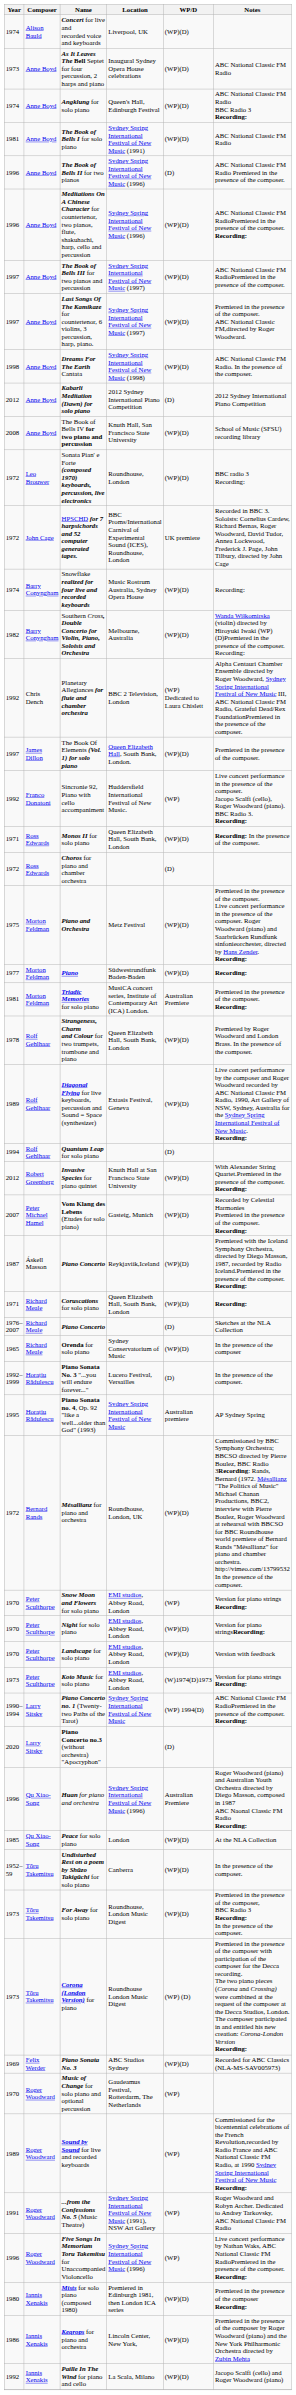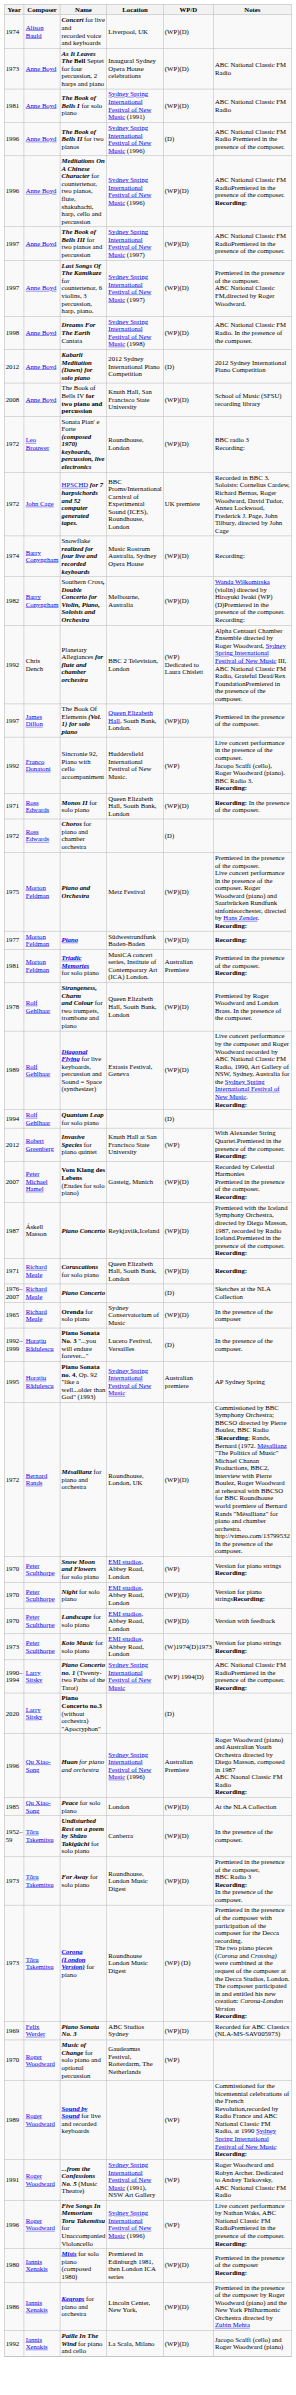- row: 1974 | Anne Boyd | Angklung for solo piano | Queen's Hall, Edinburgh Festival | (WP)(D) | ABC National Classic FM Radio BBC Radio 3 Recording:
Invasive Species for piano quintet | WP/D: (WP)(D) -> (WP)
